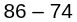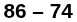row 1 | column 1: normal -> bold
